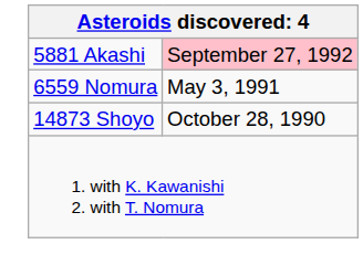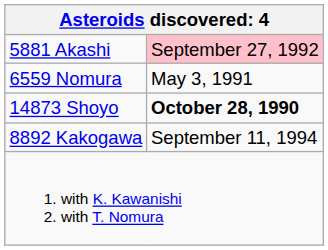14873 Shoyo | column 2: normal -> bold
+ row: 8892 Kakogawa | September 11, 1994
